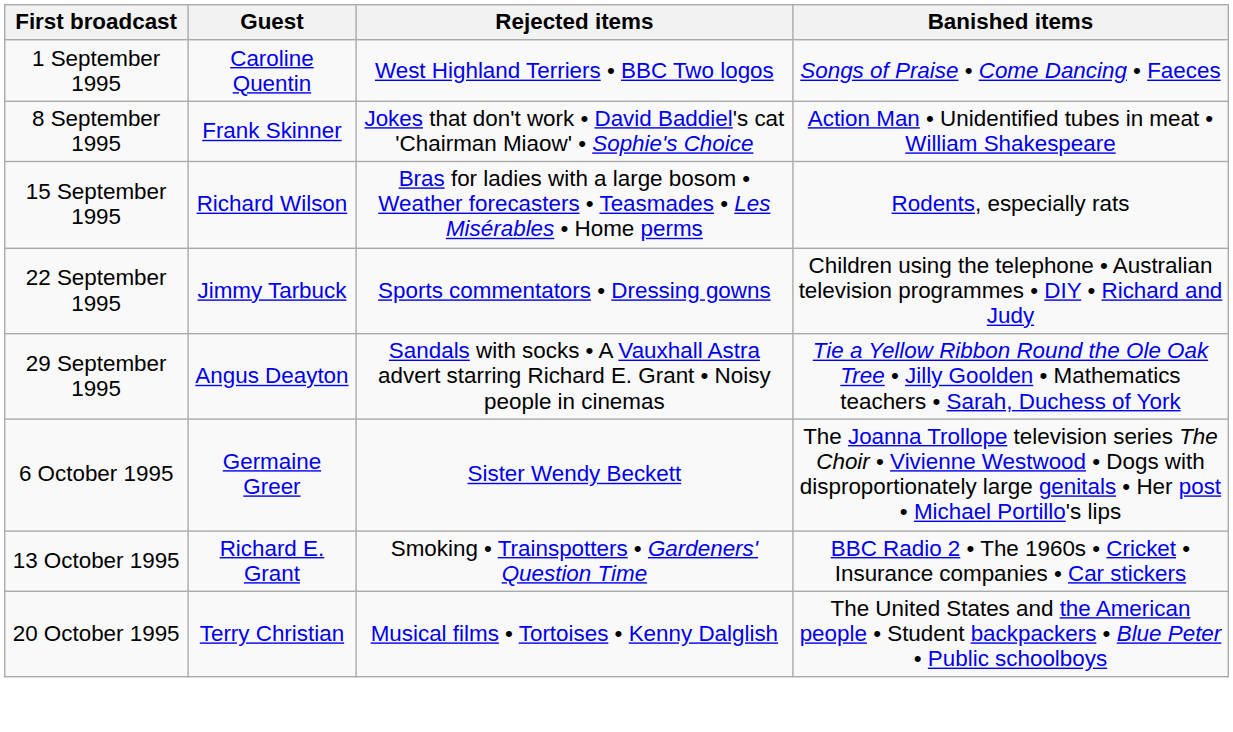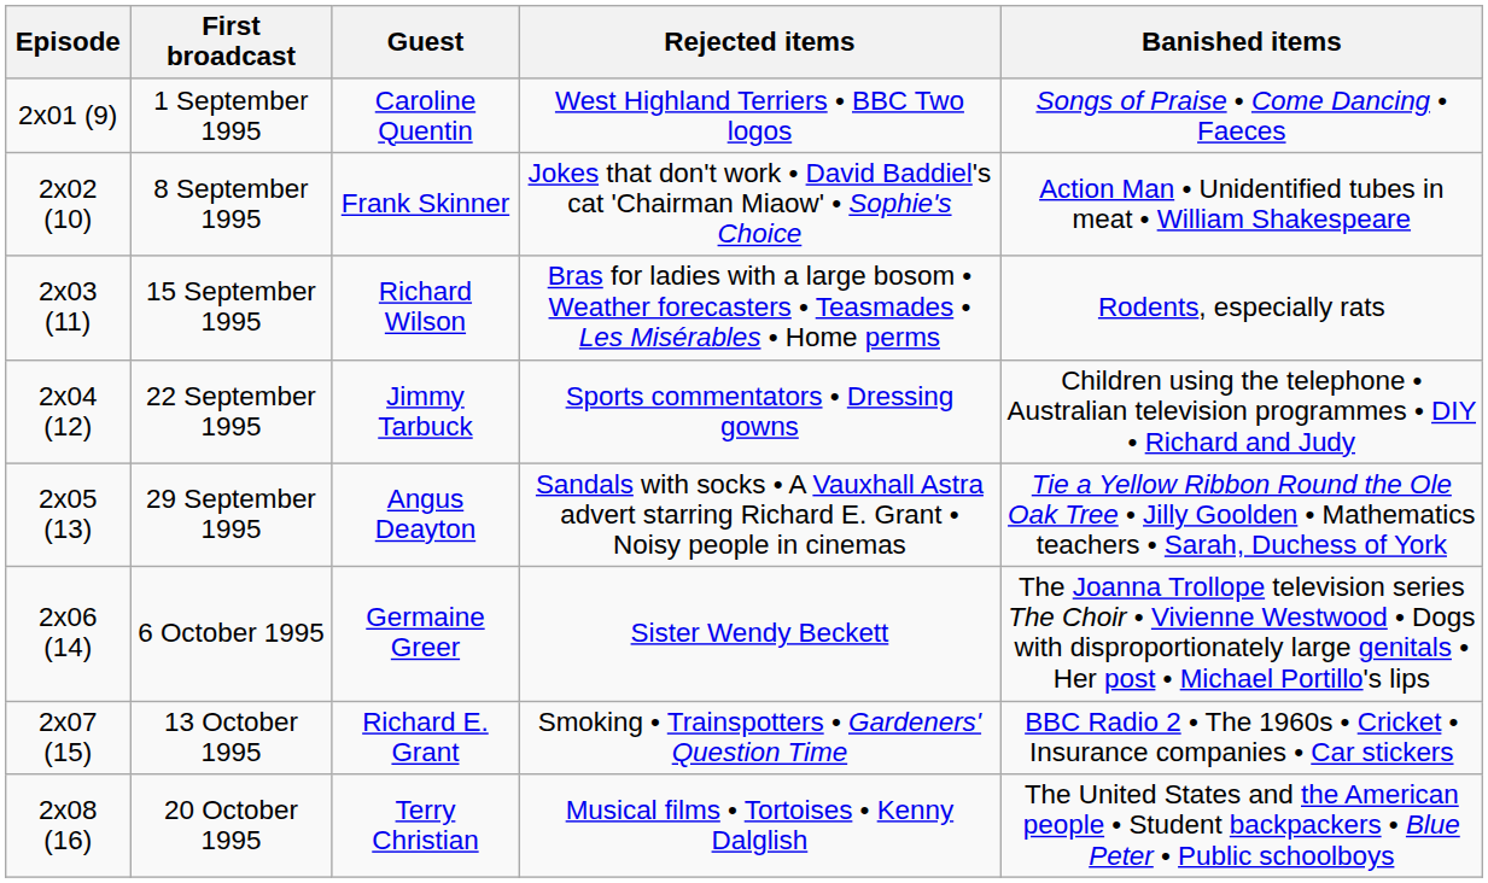+ column: Episode | 2x01 (9) | 2x02 (10) | 2x03 (11) | 2x04 (12) | 2x05 (13) | 2x06 (14) | 2x07 (15) | 2x08 (16)
